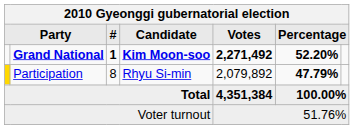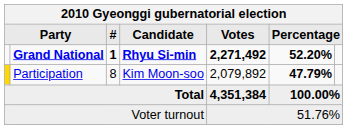Grand National | Candidate: Kim Moon-soo -> Rhyu Si-min
Participation | Candidate: Rhyu Si-min -> Kim Moon-soo
